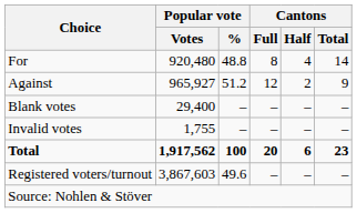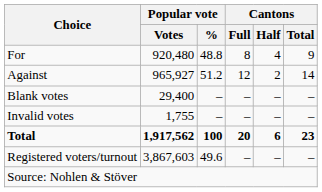For | Cantons / Total: 14 -> 9
Against | Cantons / Total: 9 -> 14
